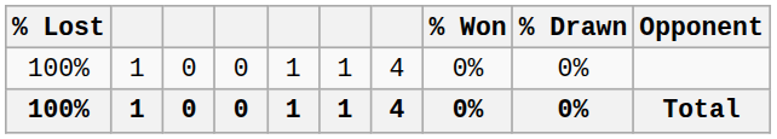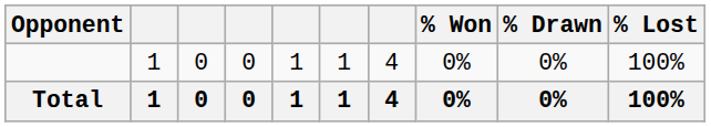columns swapped: Opponent <-> % Lost
